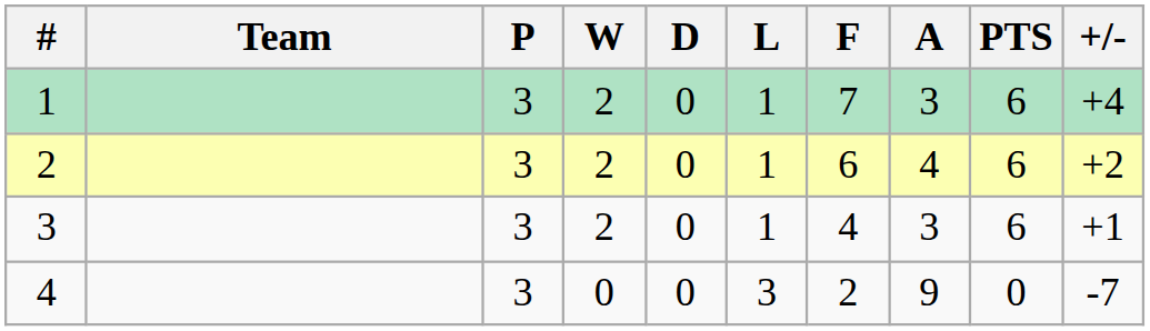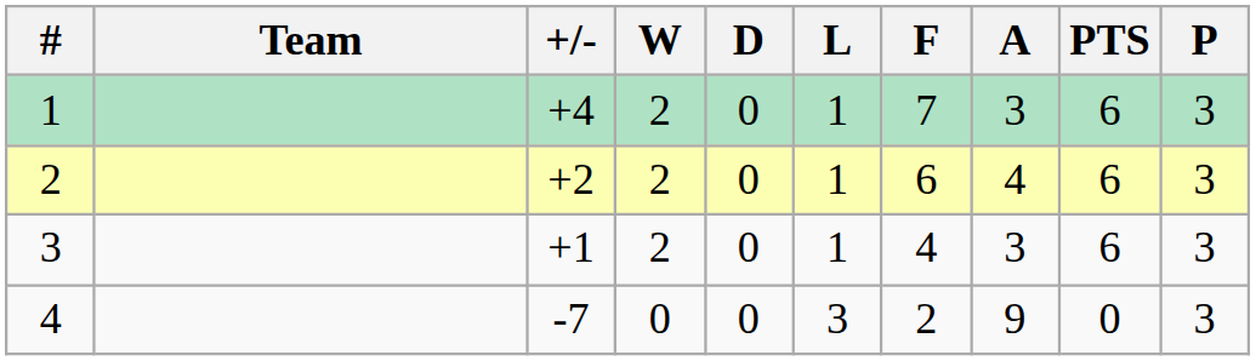columns swapped: P <-> +/-
